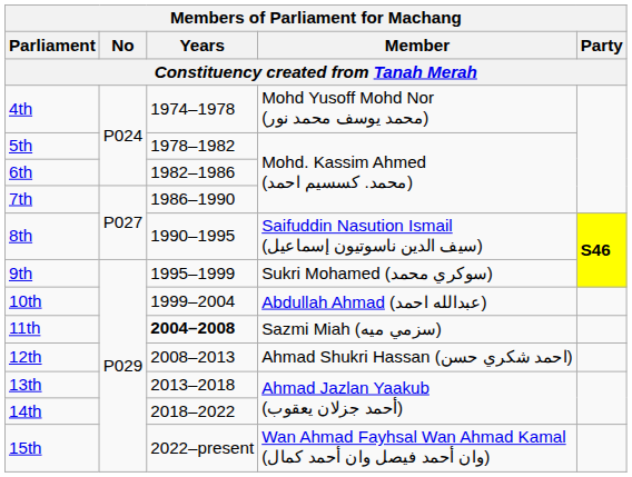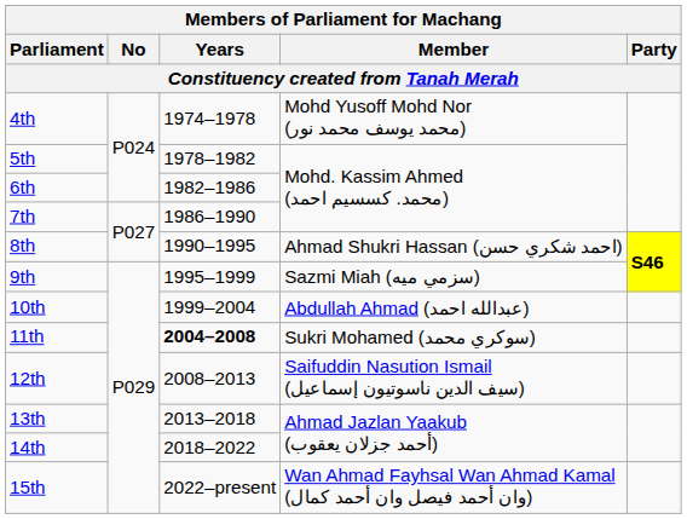8th | Member: Saifuddin Nasution Ismail (سيف الدين ناسوتيون إسماعيل) -> Ahmad Shukri Hassan (احمد شكري حسن)
9th | Member: Sukri Mohamed (سوكري محمد) -> Sazmi Miah (سزمي ميه)
11th | Member: Sazmi Miah (سزمي ميه) -> Sukri Mohamed (سوكري محمد)
12th | Member: Ahmad Shukri Hassan (احمد شكري حسن) -> Saifuddin Nasution Ismail (سيف الدين ناسوتيون إسماعيل)
